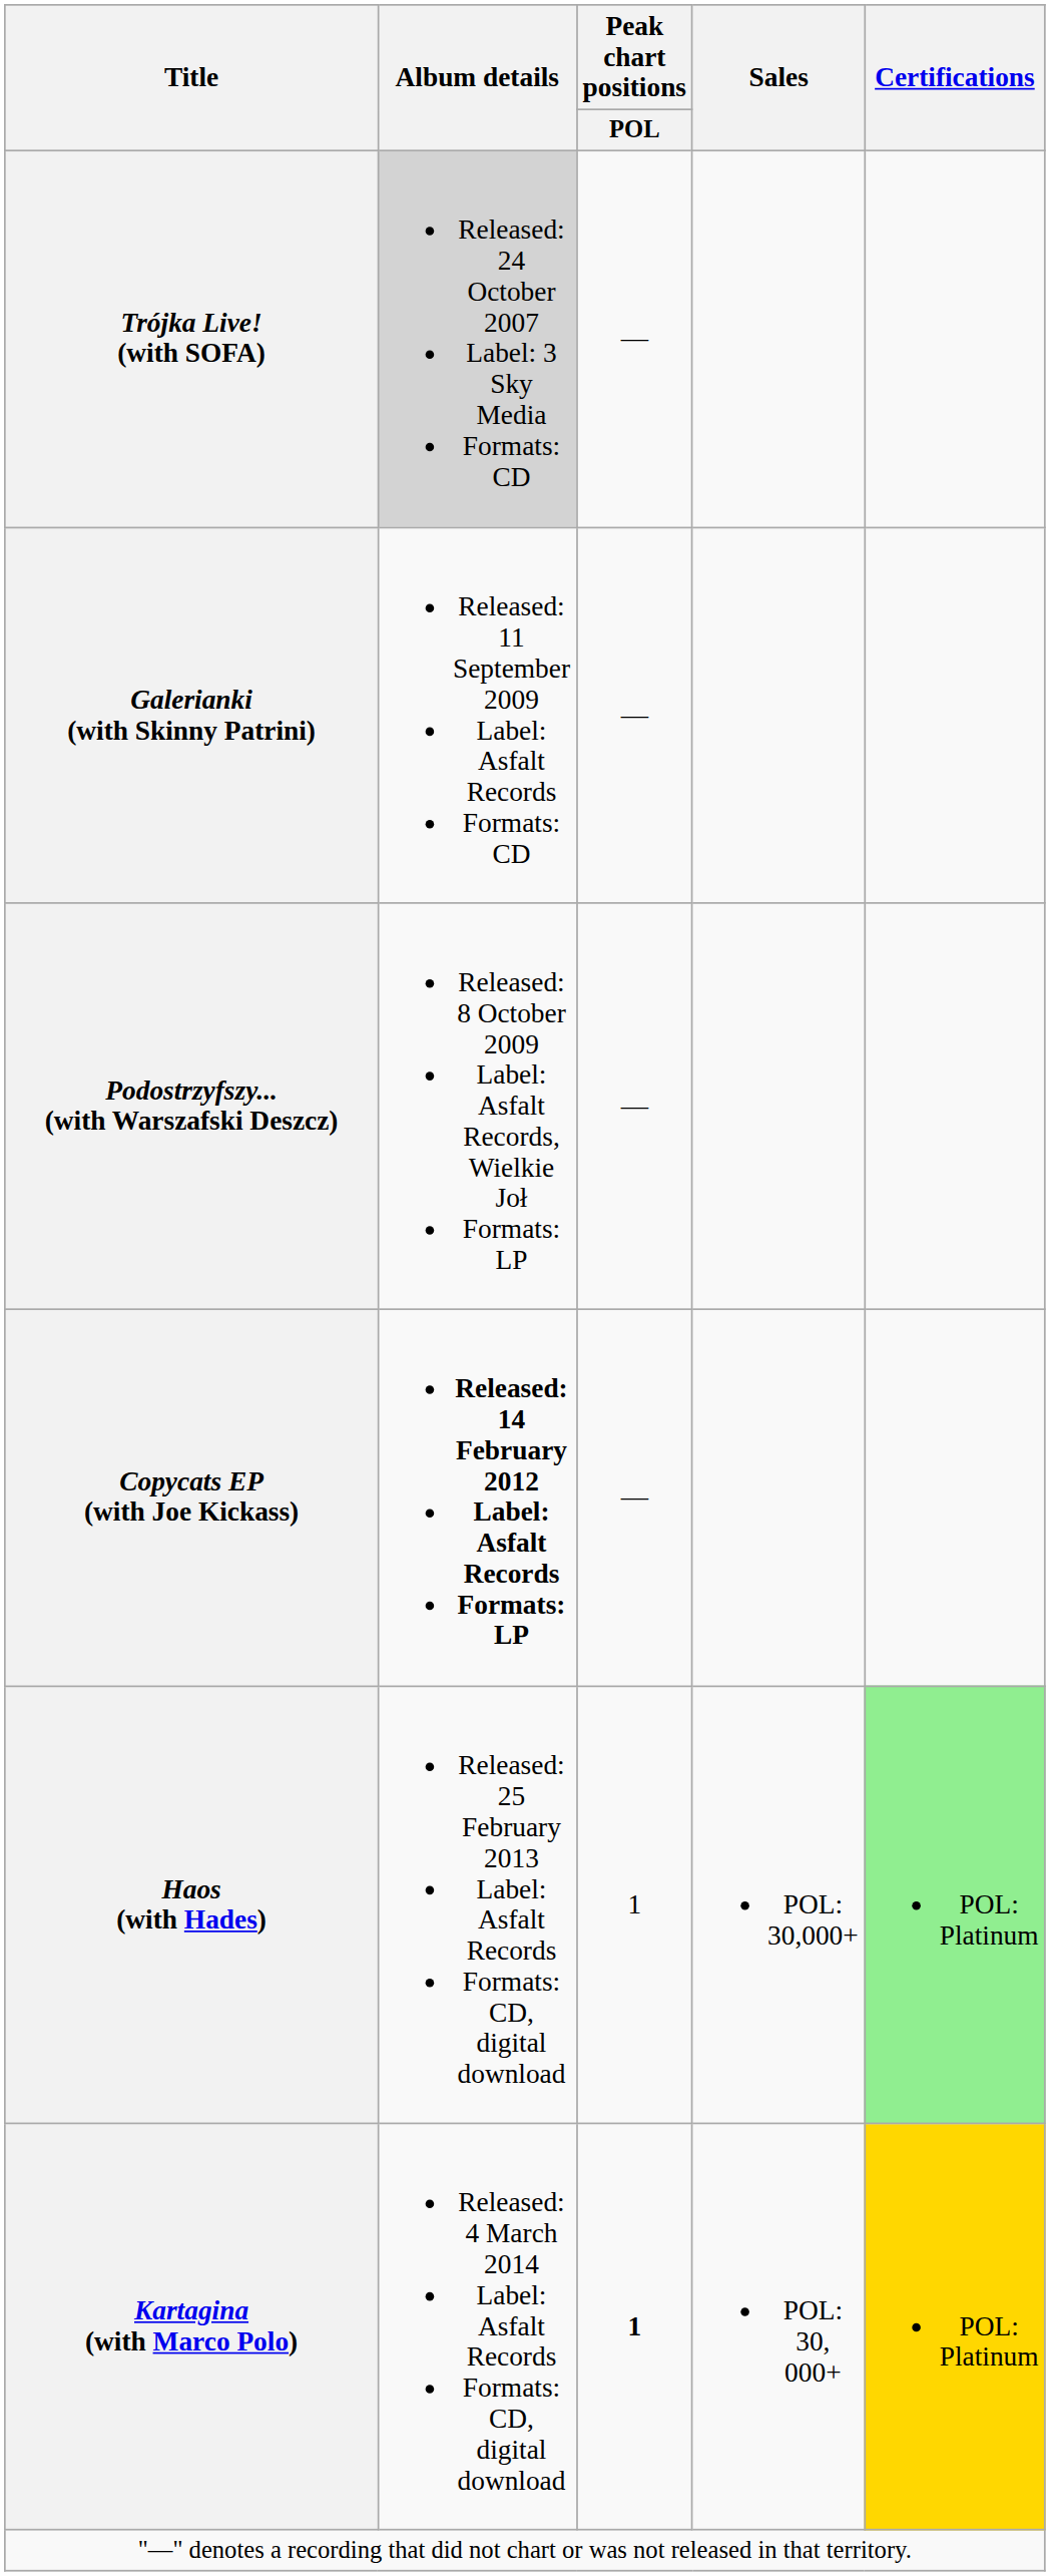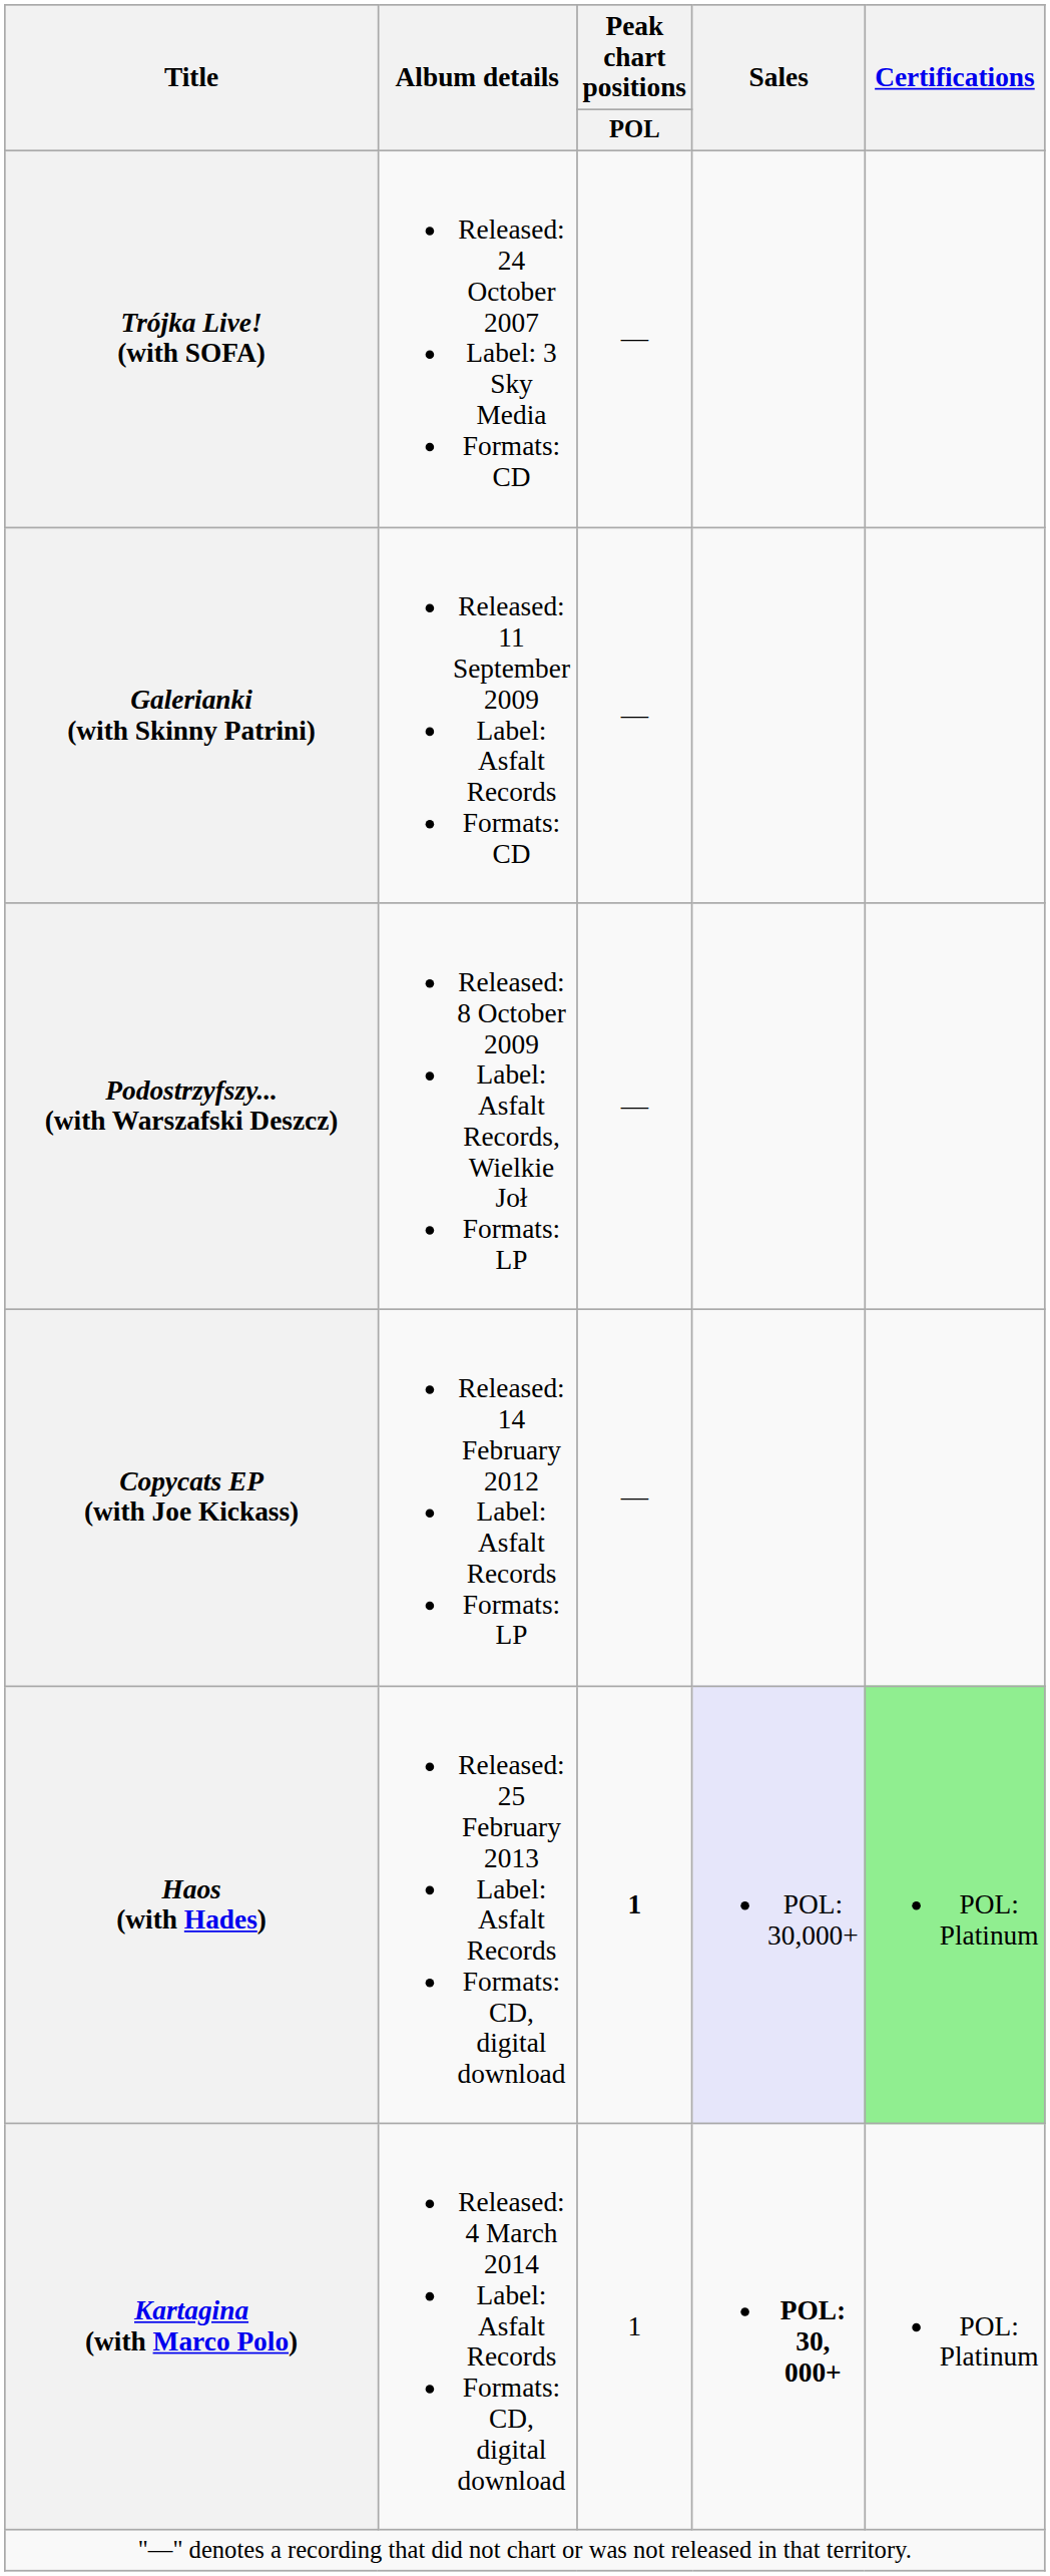Trójka Live! (with SOFA) | Album details: lightgrey background -> no background
Copycats EP (with Joe Kickass) | Album details: bold -> normal
Haos (with Hades) | Peak chart positions / POL: normal -> bold
Haos (with Hades) | Sales: no background -> lavender background
Kartagina (with Marco Polo) | Peak chart positions / POL: bold -> normal
Kartagina (with Marco Polo) | Sales: normal -> bold
Kartagina (with Marco Polo) | Certifications: gold background -> no background
